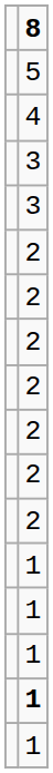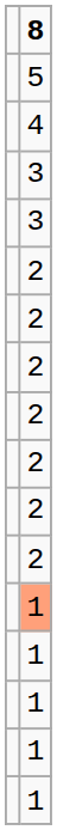row 13 | column 2: no background -> lightsalmon background
row 16 | column 2: bold -> normal
